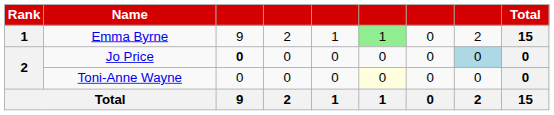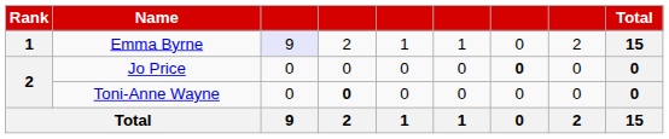Emma Byrne | column 3: no background -> lavender background
Emma Byrne | column 6: lightgreen background -> no background
Jo Price | column 3: bold -> normal
Jo Price | column 7: normal -> bold
Jo Price | column 8: lightblue background -> no background
Toni-Anne Wayne | column 4: normal -> bold
Toni-Anne Wayne | column 6: lightyellow background -> no background
